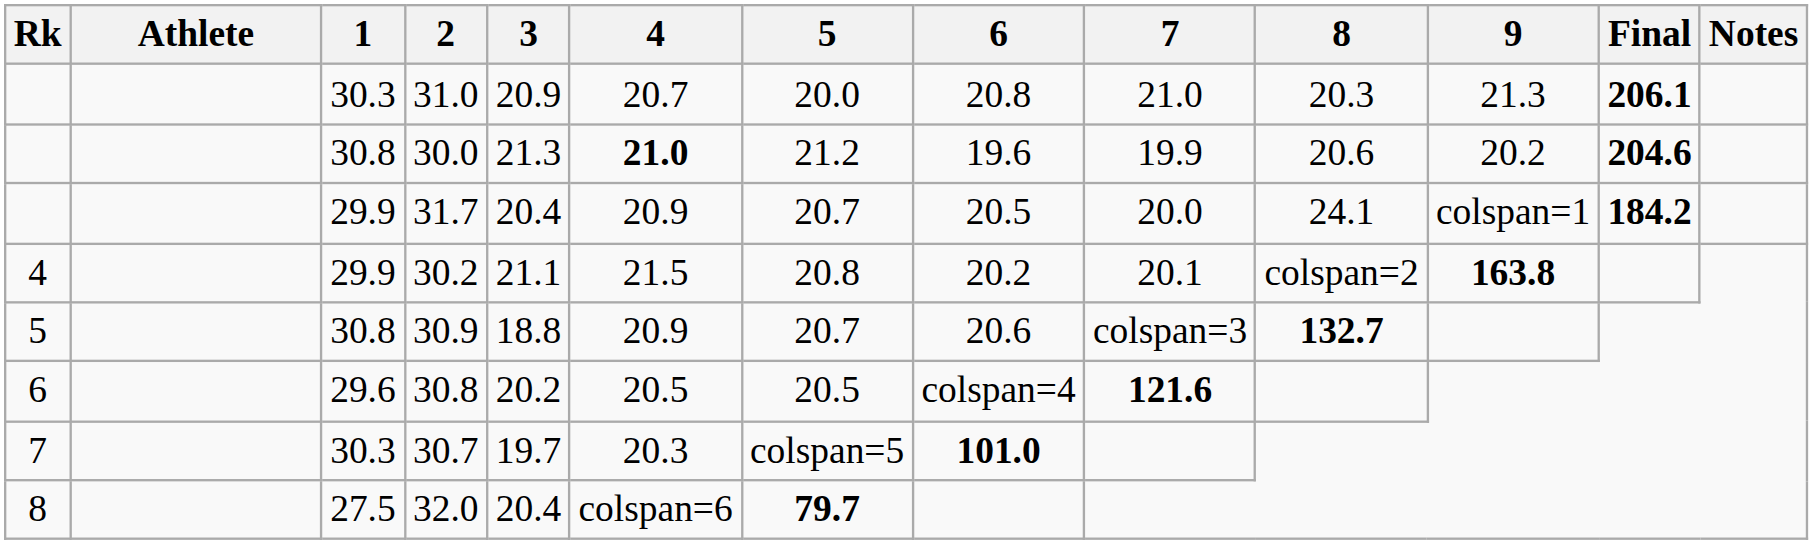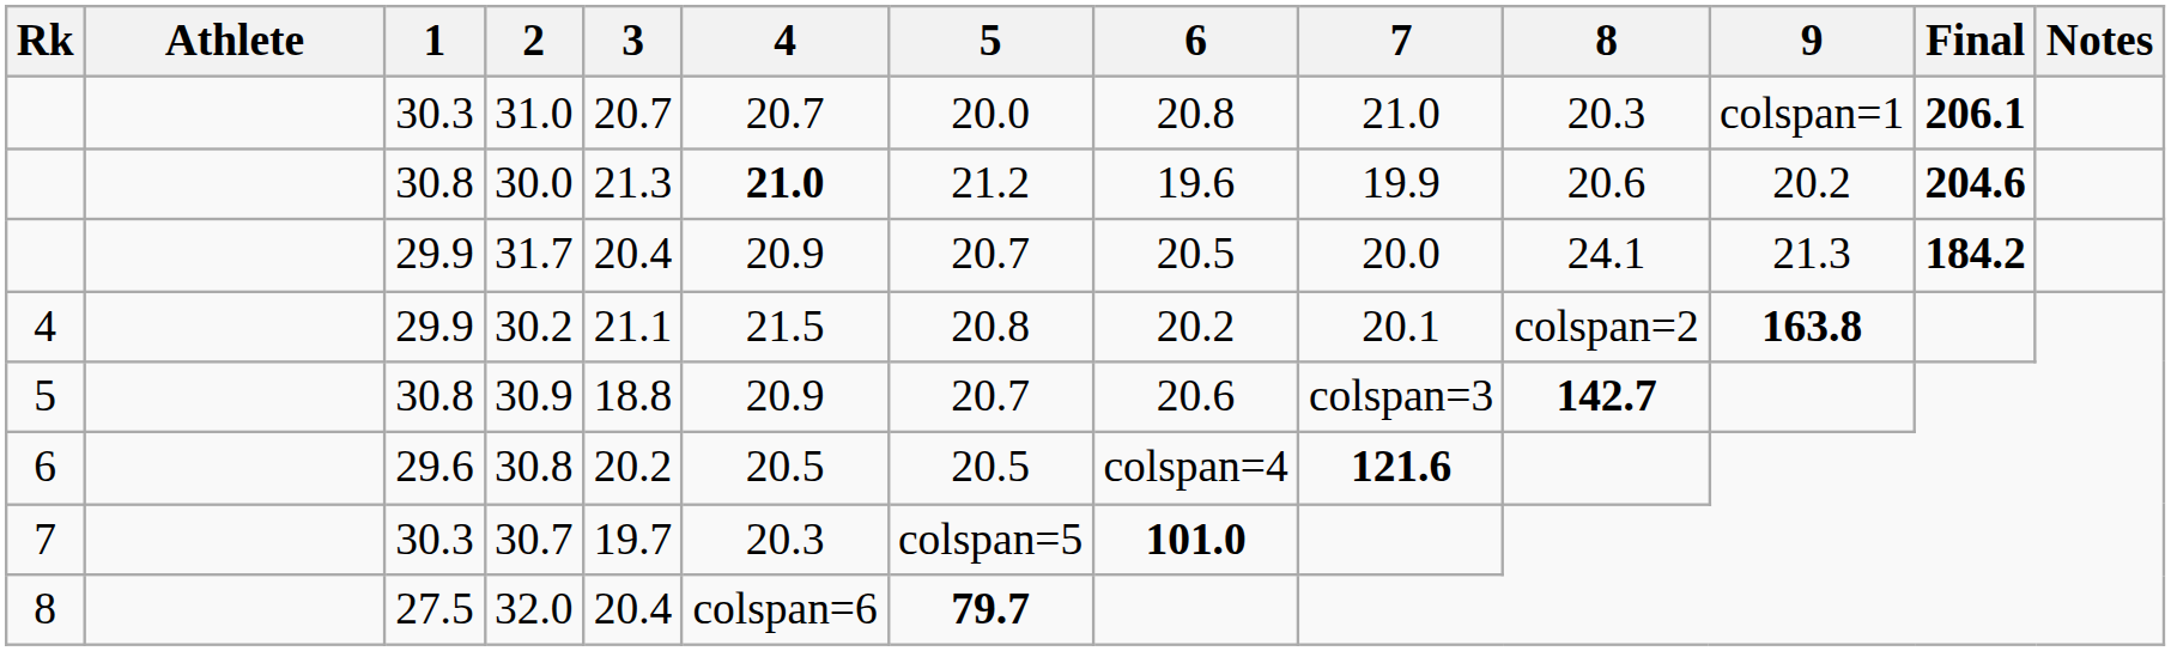31.0 | 3: 20.9 -> 20.7
31.0 | 9: 21.3 -> colspan=1
31.7 | 9: colspan=1 -> 21.3
30.9 | 8: 132.7 -> 142.7
